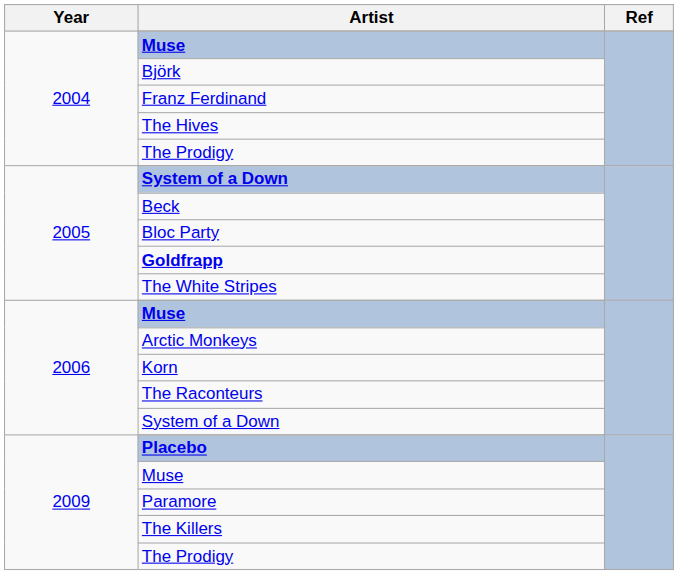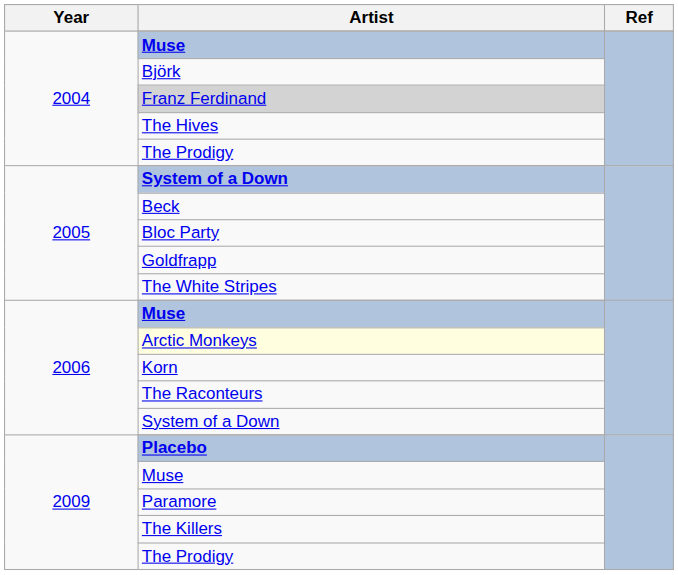Franz Ferdinand | Artist: no background -> lightgrey background
Goldfrapp | Artist: bold -> normal
Arctic Monkeys | Artist: no background -> lightyellow background
